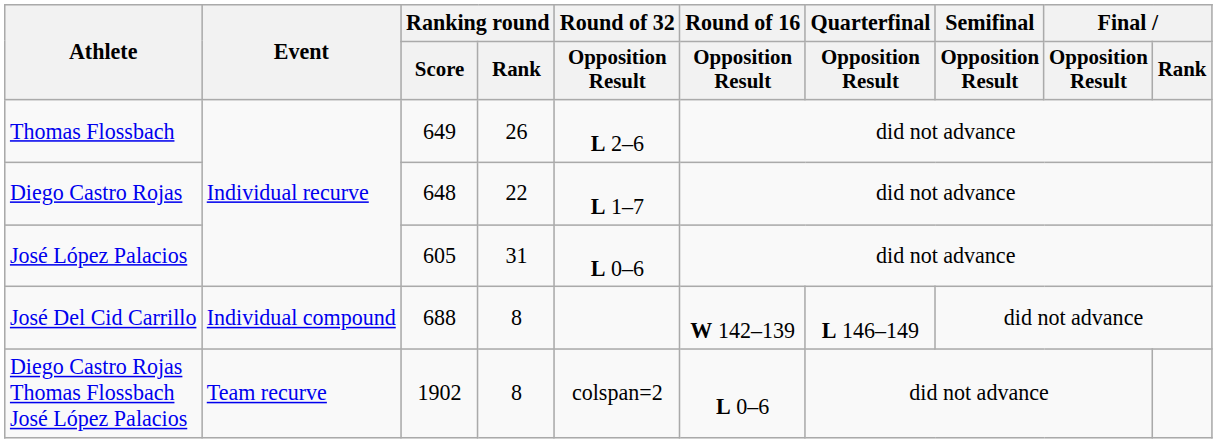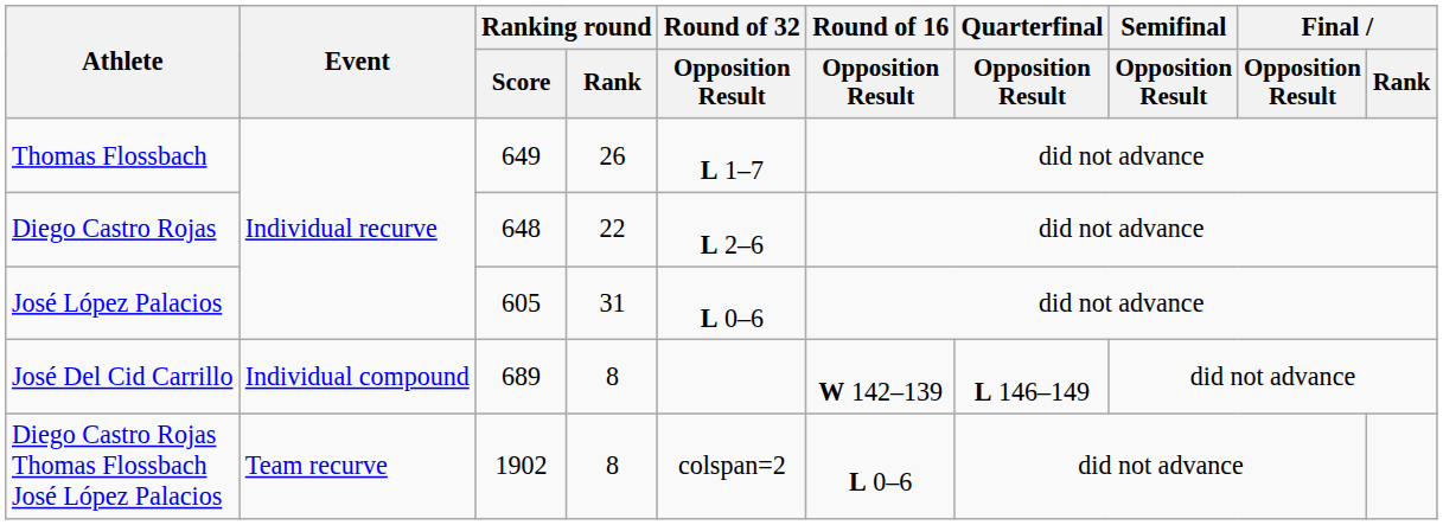Thomas Flossbach | Round of 32 / Opposition Result: L 2–6 -> L 1–7
Diego Castro Rojas | Round of 32 / Opposition Result: L 1–7 -> L 2–6
José Del Cid Carrillo | Ranking round / Score: 688 -> 689
